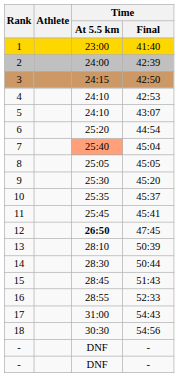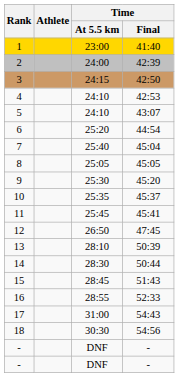7 | Time / At 5.5 km: lightsalmon background -> no background
12 | Time / At 5.5 km: bold -> normal
